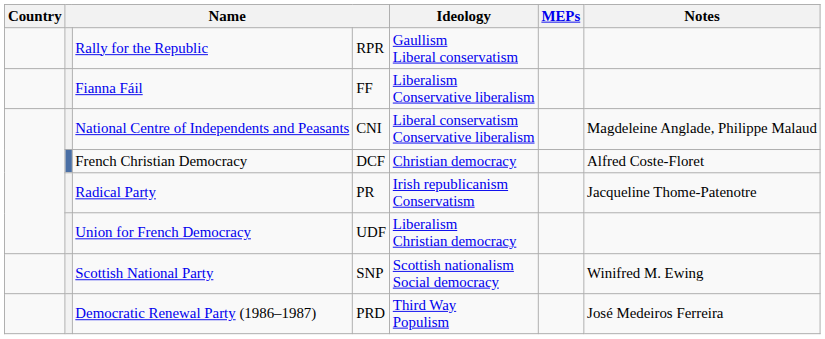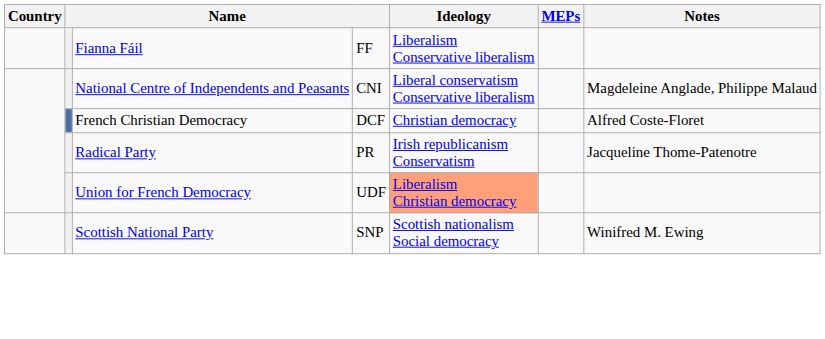- row: Rally for the Republic | RPR | Gaullism Liberal conservatism
Union for French Democracy | Ideology: no background -> lightsalmon background
- row: Democratic Renewal Party (1986–1987) | PRD | Third Way Populism | José Medeiros Ferreira
